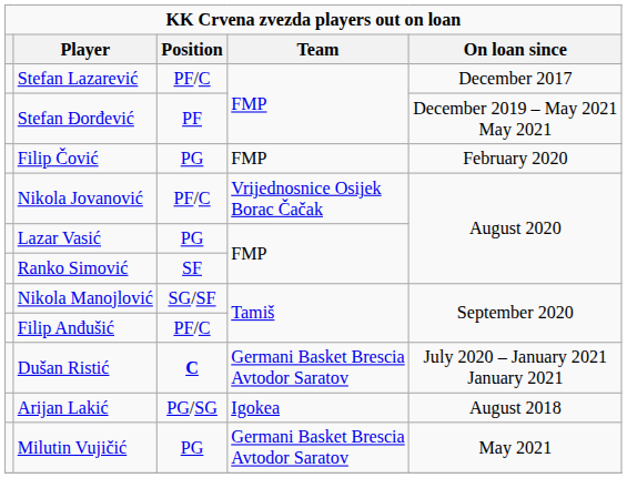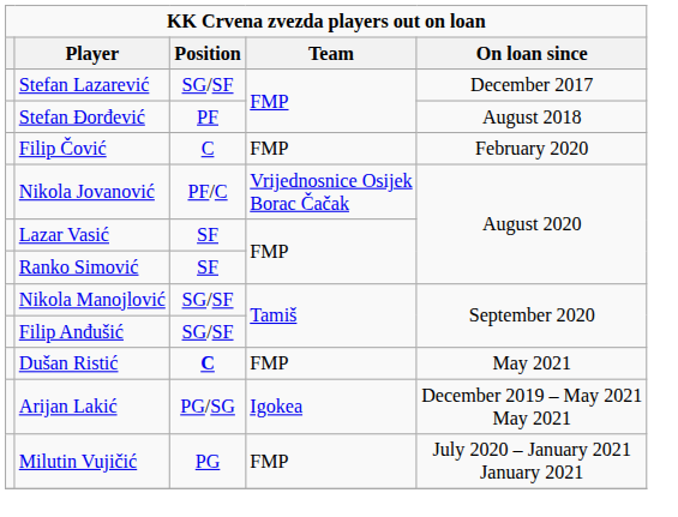Stefan Lazarević | Position: PF/C -> SG/SF
Stefan Đorđević | On loan since: December 2019 – May 2021 May 2021 -> August 2018
Filip Čović | Position: PG -> C
Lazar Vasić | Position: PG -> SF
Filip Anđušić | Position: PF/C -> SG/SF
Dušan Ristić | Team: Germani Basket Brescia Avtodor Saratov -> FMP
Dušan Ristić | On loan since: July 2020 – January 2021 January 2021 -> May 2021
Arijan Lakić | On loan since: August 2018 -> December 2019 – May 2021 May 2021
Milutin Vujičić | Team: Germani Basket Brescia Avtodor Saratov -> FMP
Milutin Vujičić | On loan since: May 2021 -> July 2020 – January 2021 January 2021
